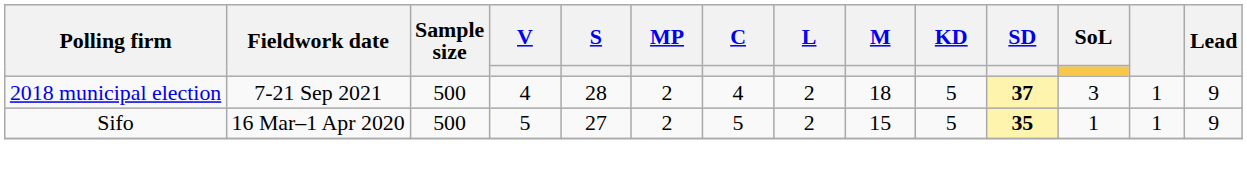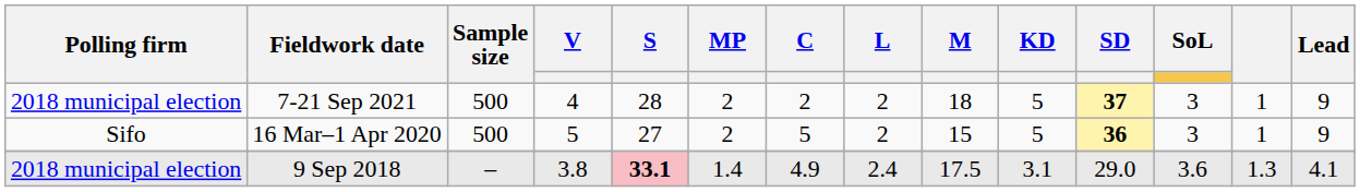7-21 Sep 2021 | C: 4 -> 2
16 Mar–1 Apr 2020 | SD: 35 -> 36
16 Mar–1 Apr 2020 | SoL: 1 -> 3
+ row: 2018 municipal election | 9 Sep 2018 | – | 3.8 | 33.1 | 1.4 | 4.9 | 2.4 | 17.5 | 3.1 | 29.0 | 3.6 | 1.3 | 4.1
